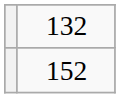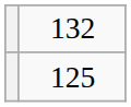row 2 | column 2: 152 -> 125
